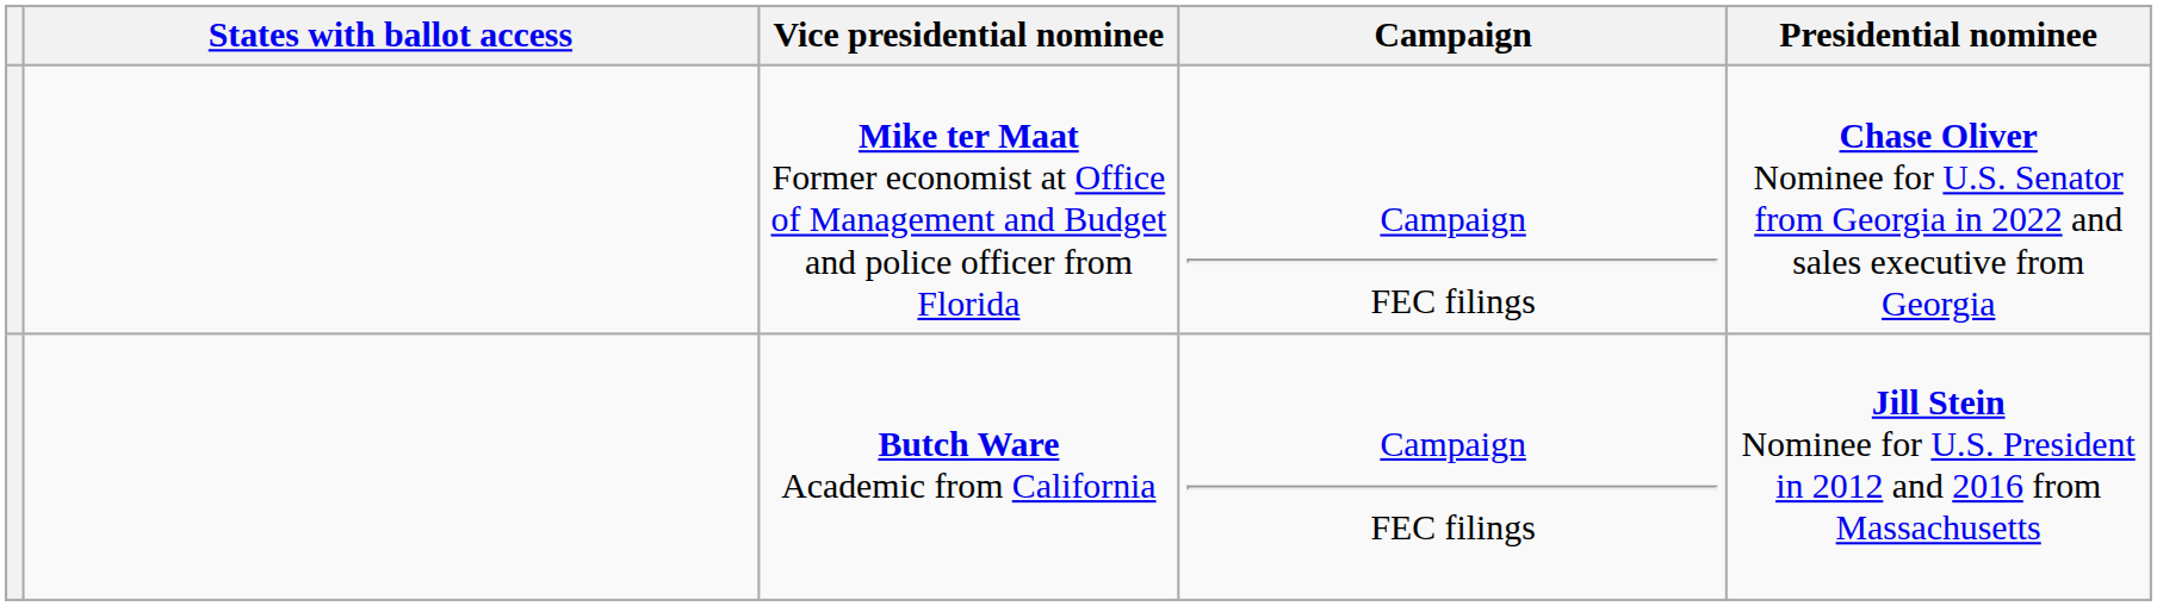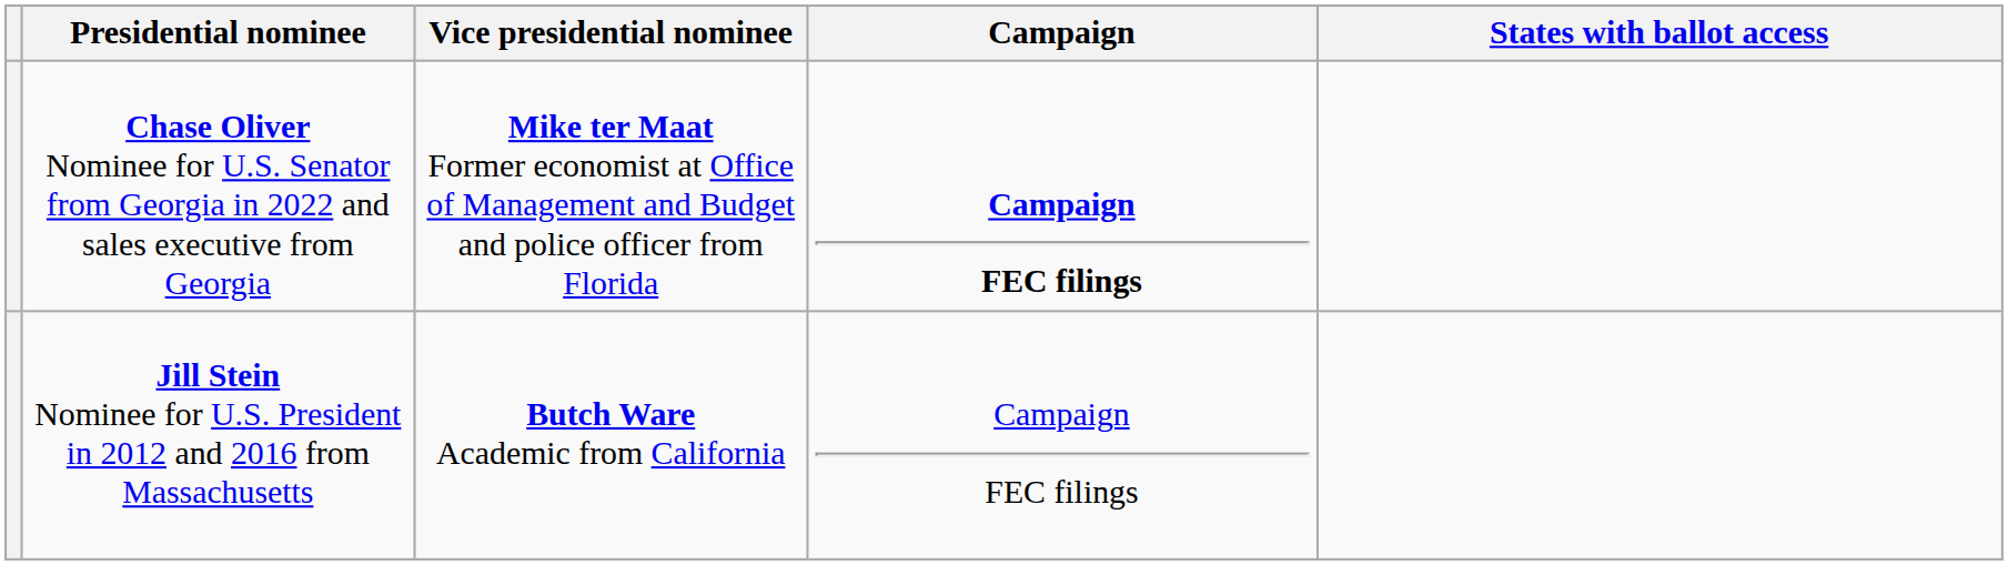columns swapped: Presidential nominee <-> States with ballot access
row 2 | Campaign: normal -> bold
